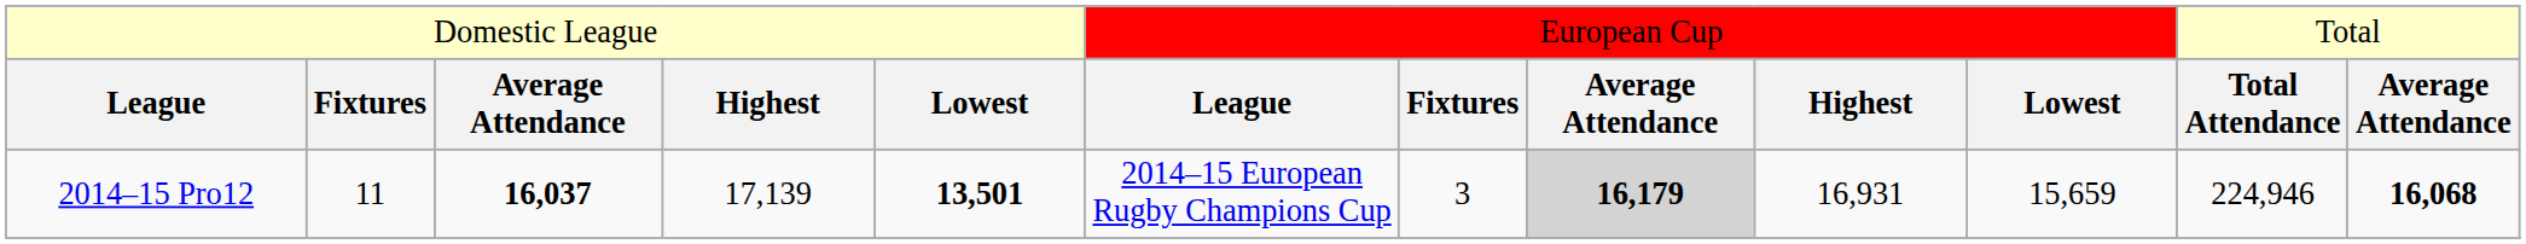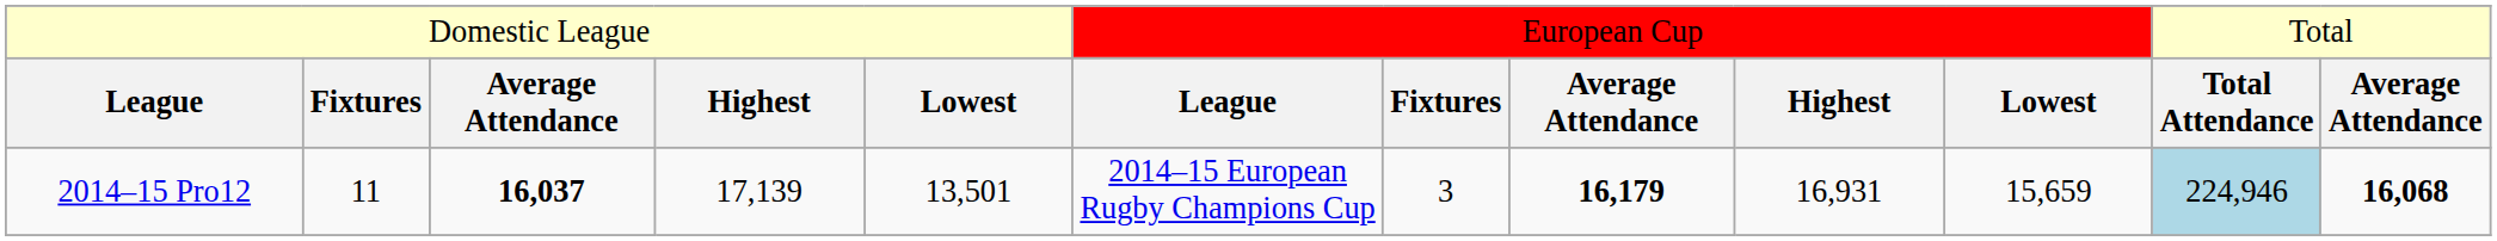2014–15 Pro12 | column 5: bold -> normal
2014–15 Pro12 | column 8: lightgrey background -> no background
2014–15 Pro12 | column 11: no background -> lightblue background
